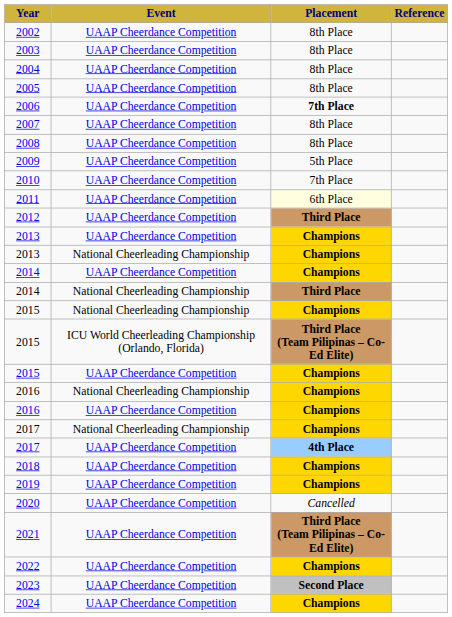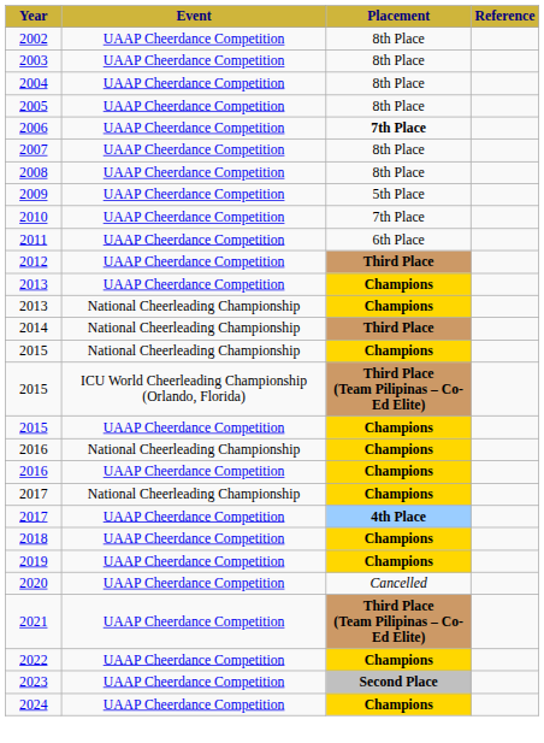2011 | Placement: lightyellow background -> no background
- row: 2014 | UAAP Cheerdance Competition | Champions
